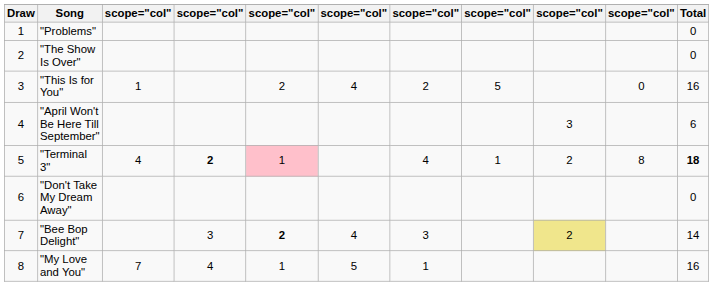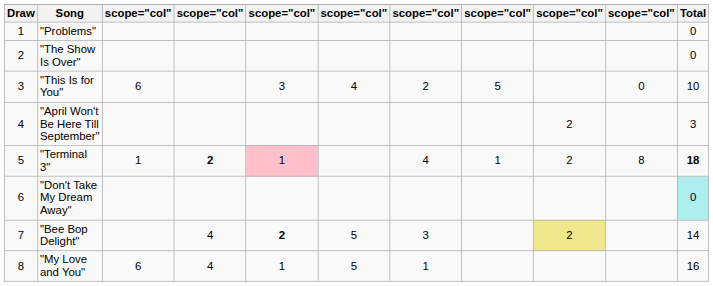"This Is for You" | column 3: 1 -> 6
"This Is for You" | column 5: 2 -> 3
"This Is for You" | Total: 16 -> 10
"April Won't Be Here Till September" | column 9: 3 -> 2
"April Won't Be Here Till September" | Total: 6 -> 3
"Terminal 3" | column 3: 4 -> 1
"Don't Take My Dream Away" | Total: no background -> paleturquoise background
"Bee Bop Delight" | column 4: 3 -> 4
"Bee Bop Delight" | column 6: 4 -> 5
"My Love and You" | column 3: 7 -> 6
